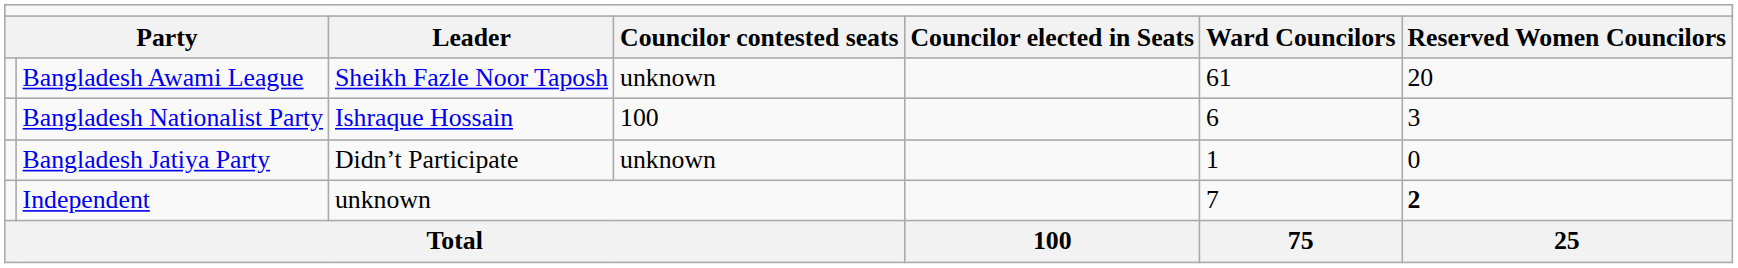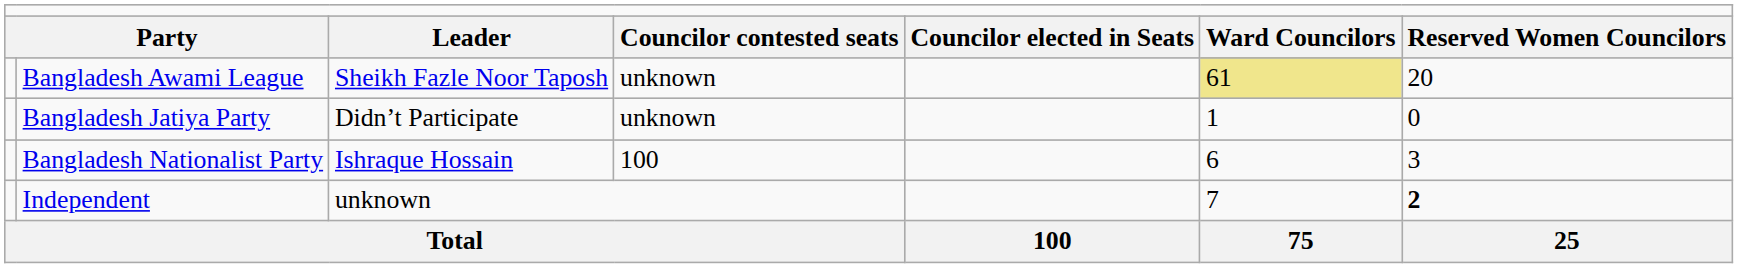Bangladesh Awami League | column 6: no background -> khaki background
rows swapped: Bangladesh Nationalist Party <-> Bangladesh Jatiya Party
